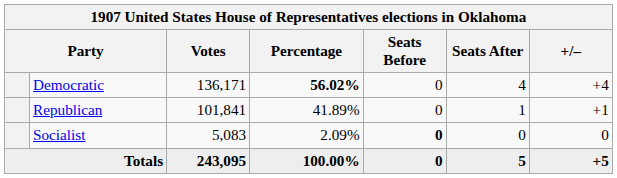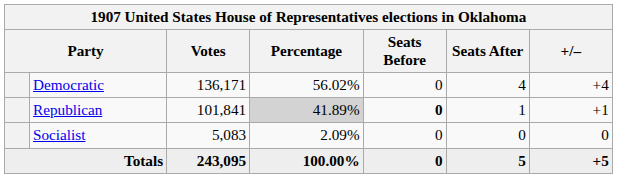Democratic | Percentage: bold -> normal
Republican | Percentage: no background -> lightgrey background
Republican | Seats Before: normal -> bold
Socialist | Seats Before: bold -> normal
